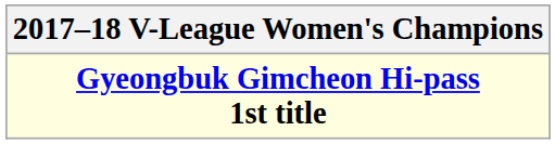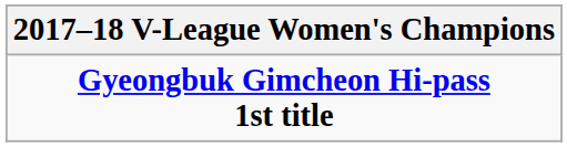row 2 | column 1: lightyellow background -> no background
